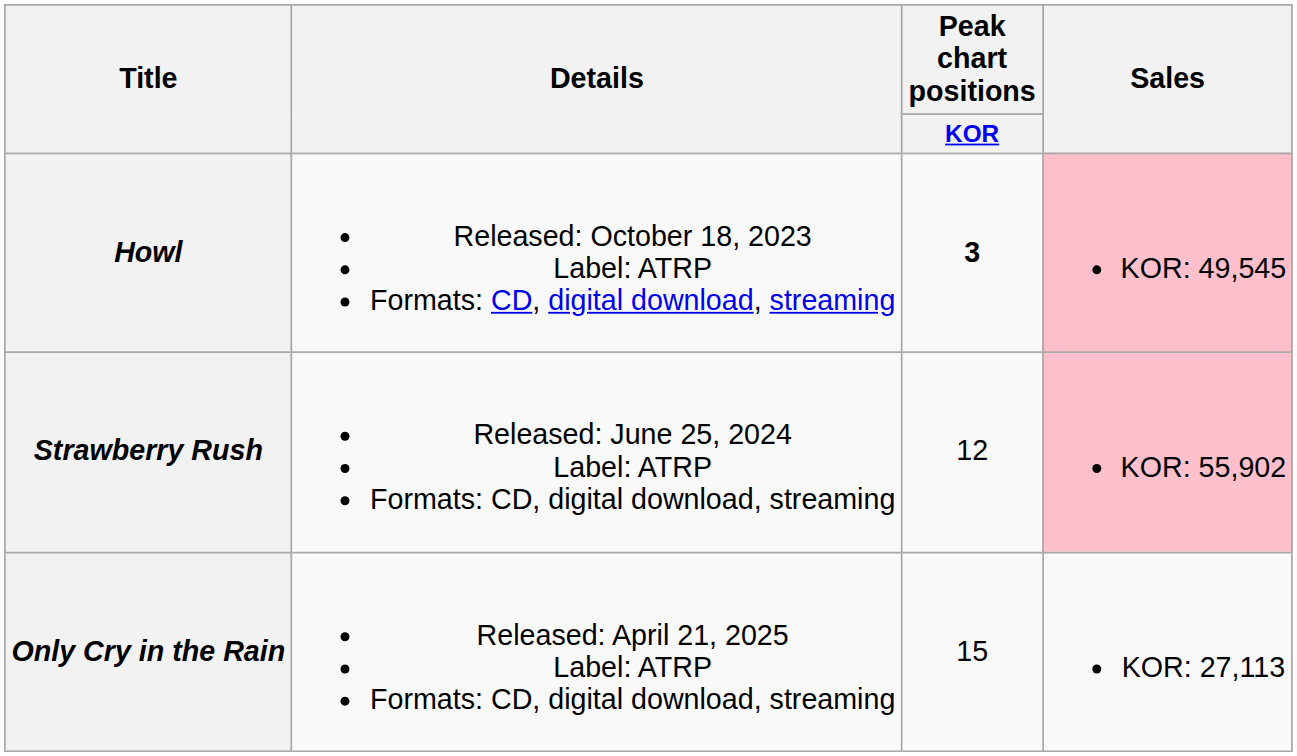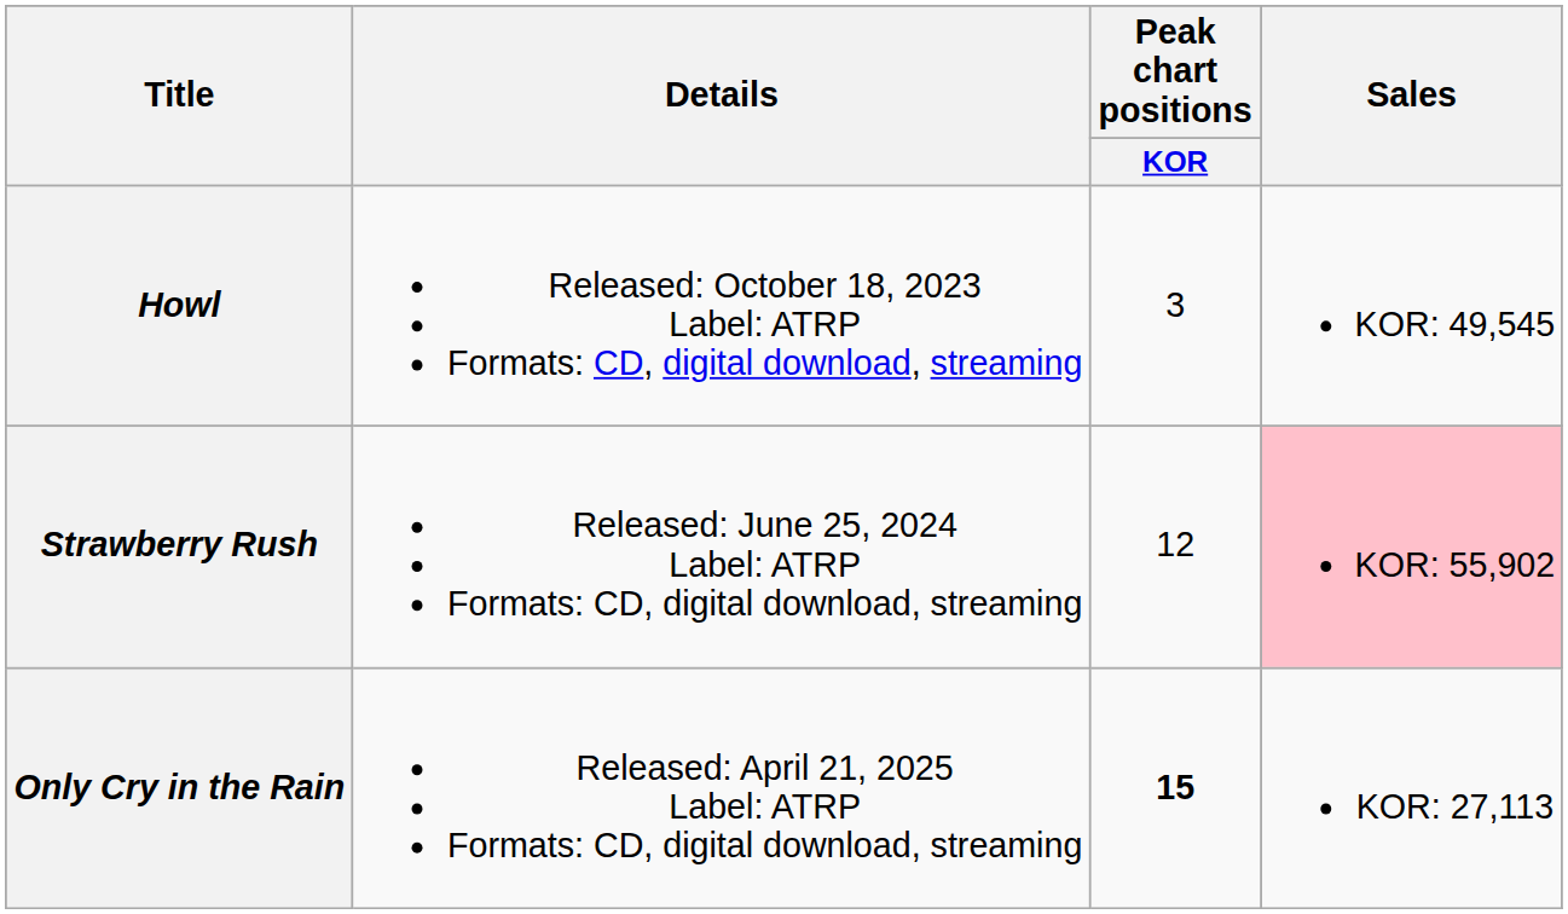Howl | Peak chart positions / KOR: bold -> normal
Howl | Sales: pink background -> no background
Only Cry in the Rain | Peak chart positions / KOR: normal -> bold
